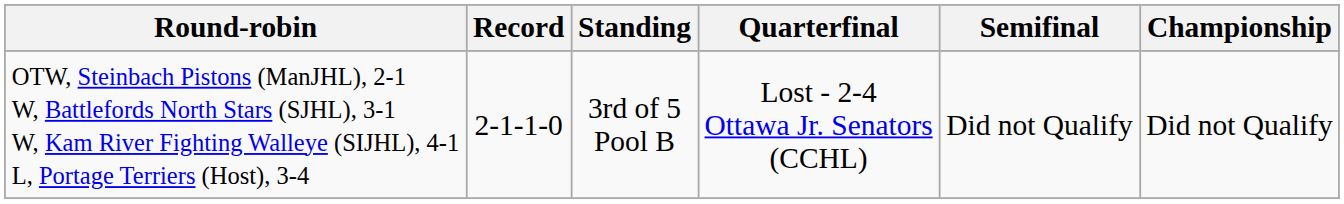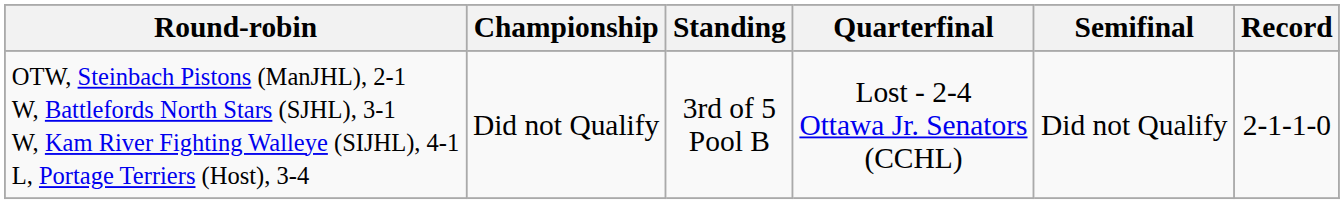columns swapped: Record <-> Championship
